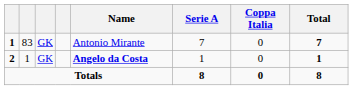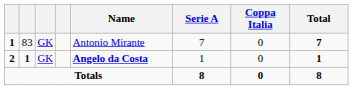2 | column 2: normal -> bold
